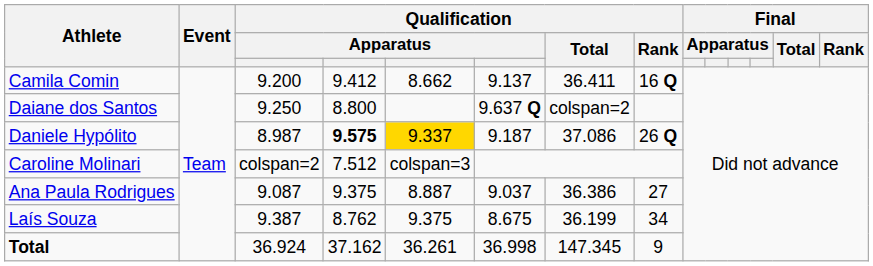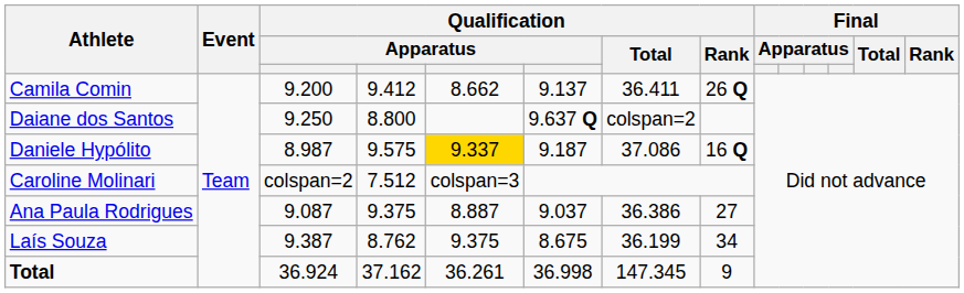Camila Comin | Qualification / Rank: 16 Q -> 26 Q
Daniele Hypólito | column 4: bold -> normal
Daniele Hypólito | Qualification / Rank: 26 Q -> 16 Q
